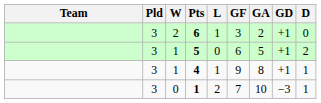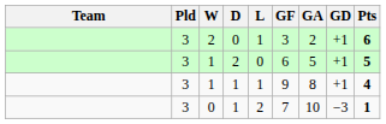columns swapped: D <-> Pts
